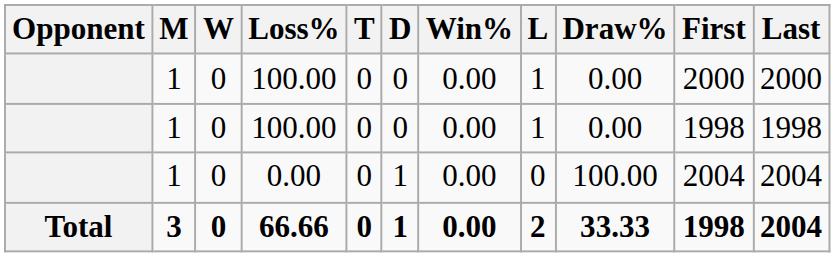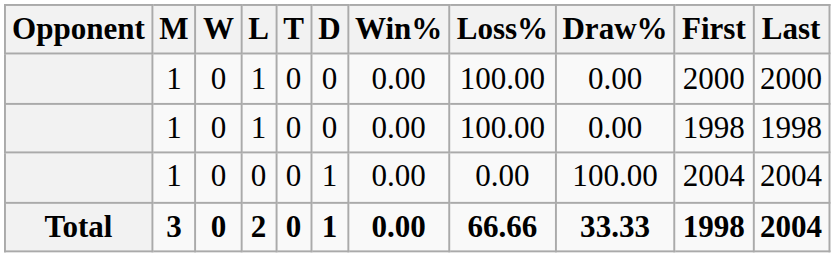columns swapped: L <-> Loss%
